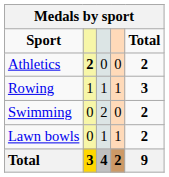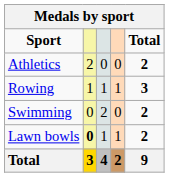Athletics | column 2: bold -> normal
Lawn bowls | column 2: normal -> bold
